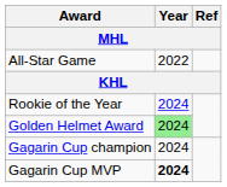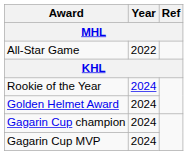Golden Helmet Award | Year: lightgreen background -> no background
Gagarin Cup MVP | Year: bold -> normal
